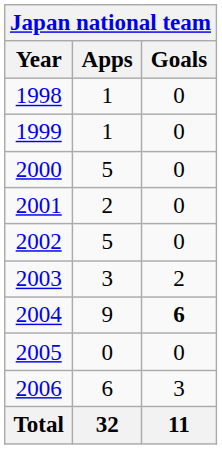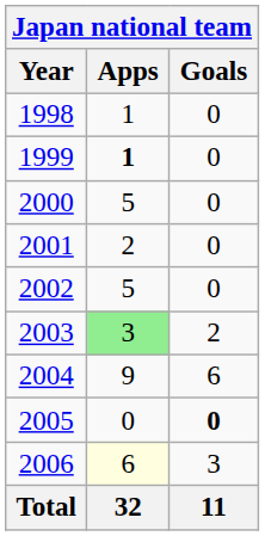1999 | Apps: normal -> bold
2003 | Apps: no background -> lightgreen background
2004 | Goals: bold -> normal
2005 | Goals: normal -> bold
2006 | Apps: no background -> lightyellow background
